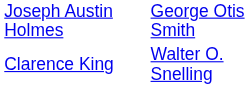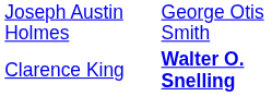Clarence King | column 2: normal -> bold
